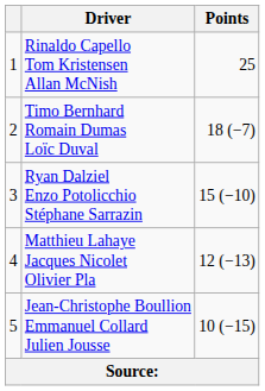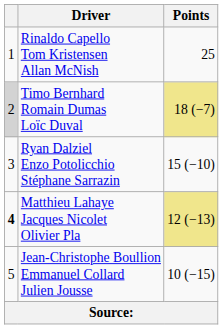Timo Bernhard Romain Dumas Loïc Duval | column 1: no background -> lightgrey background
Timo Bernhard Romain Dumas Loïc Duval | Points: no background -> khaki background
Matthieu Lahaye Jacques Nicolet Olivier Pla | column 1: normal -> bold
Matthieu Lahaye Jacques Nicolet Olivier Pla | Points: no background -> khaki background
